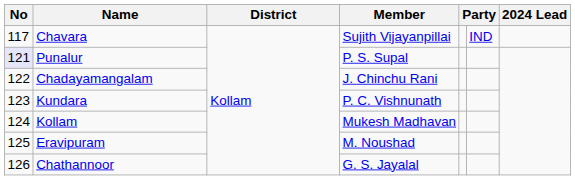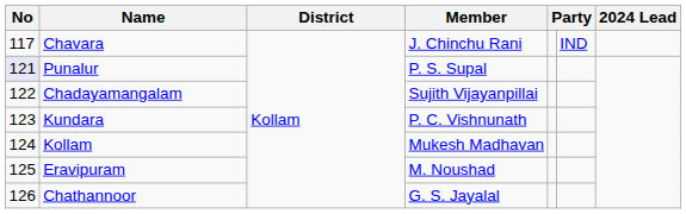Chavara | Member: Sujith Vijayanpillai -> J. Chinchu Rani
Chadayamangalam | Member: J. Chinchu Rani -> Sujith Vijayanpillai
